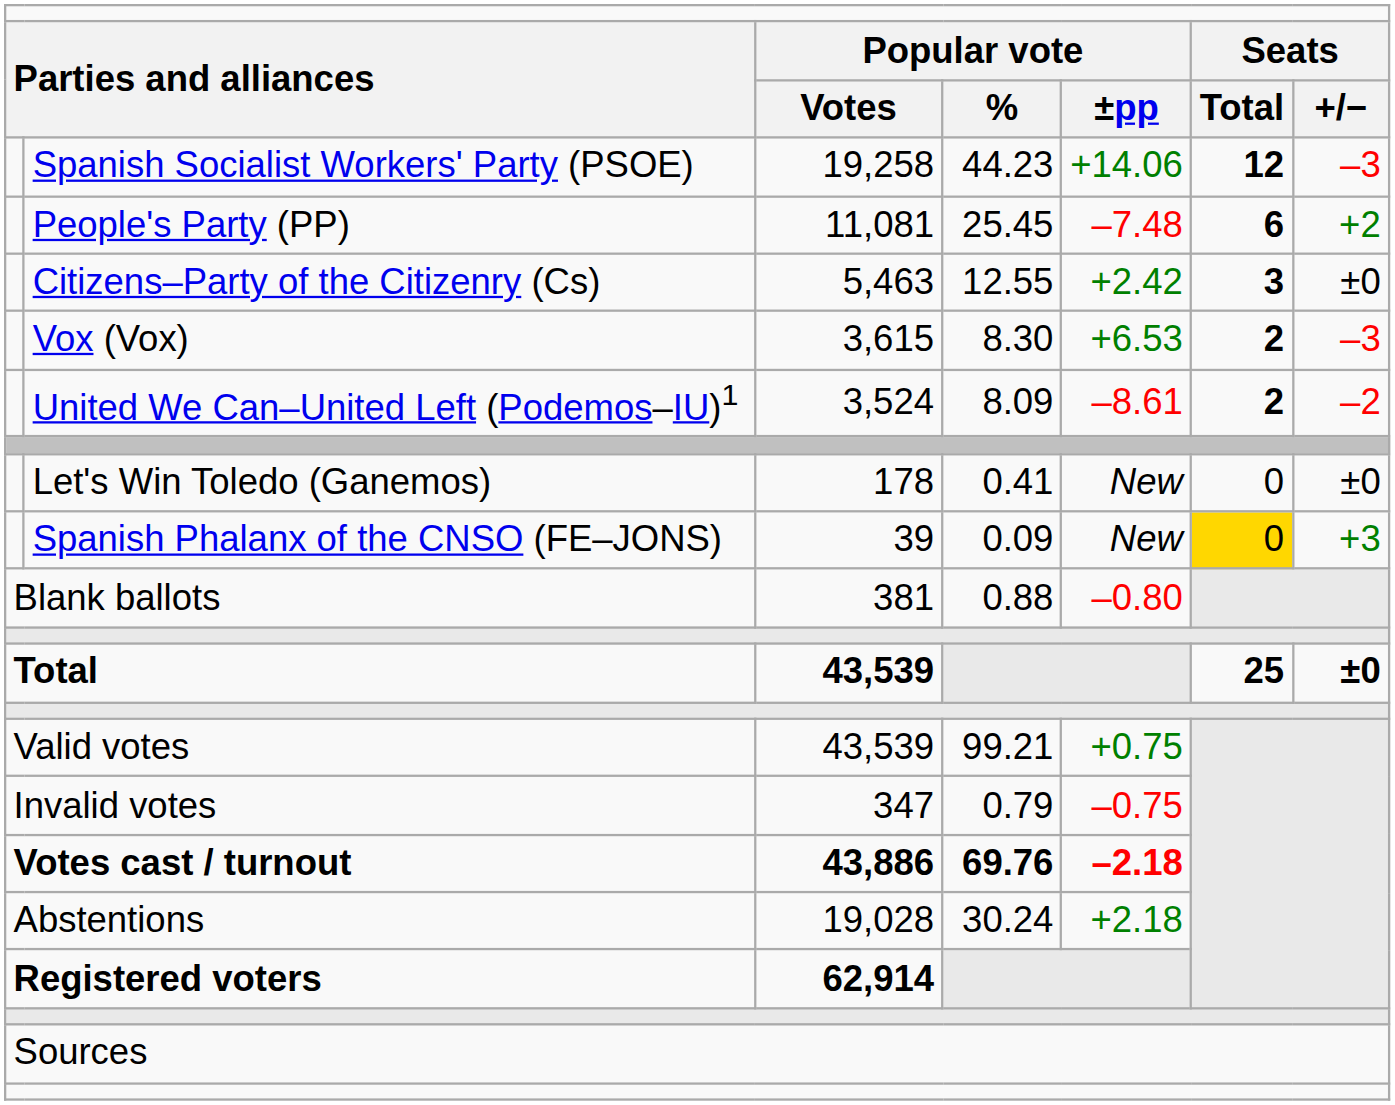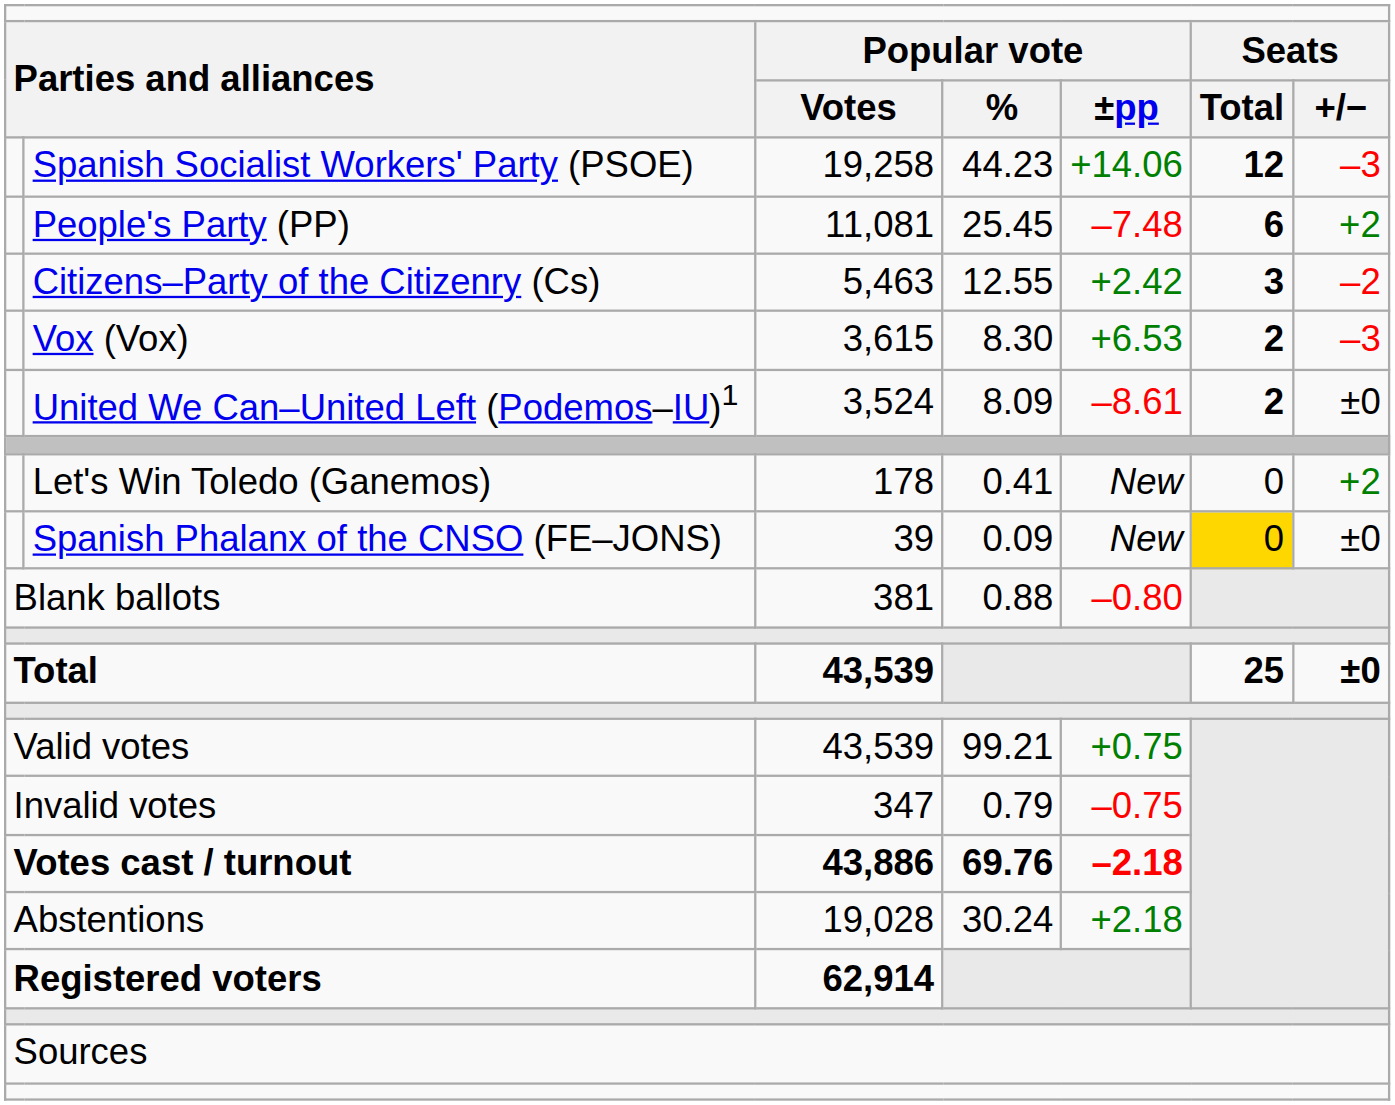Citizens–Party of the Citizenry (Cs) | column 7: ±0 -> –2
United We Can–United Left (Podemos–IU)1 | column 7: –2 -> ±0
Let's Win Toledo (Ganemos) | column 7: ±0 -> +2
Spanish Phalanx of the CNSO (FE–JONS) | column 7: +3 -> ±0
